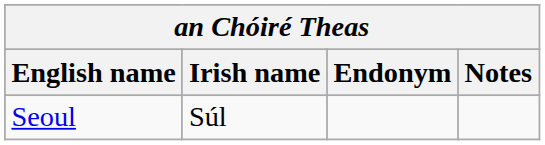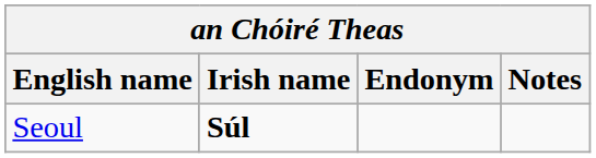Seoul | Irish name: normal -> bold
